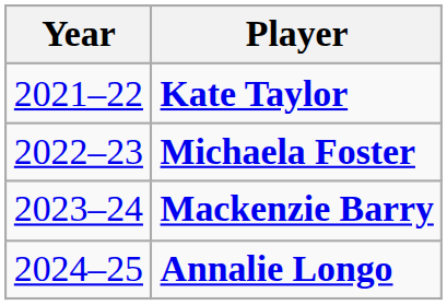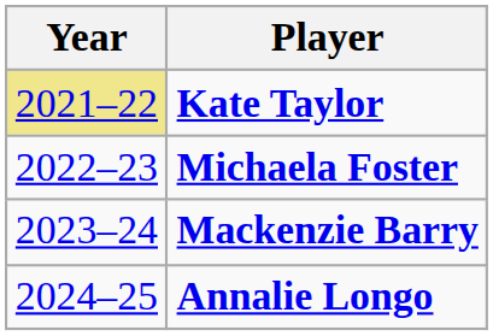Kate Taylor | Year: no background -> khaki background
